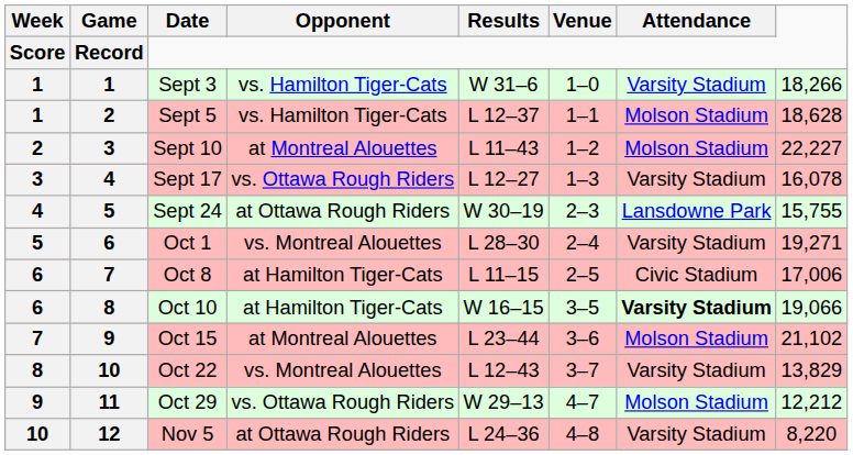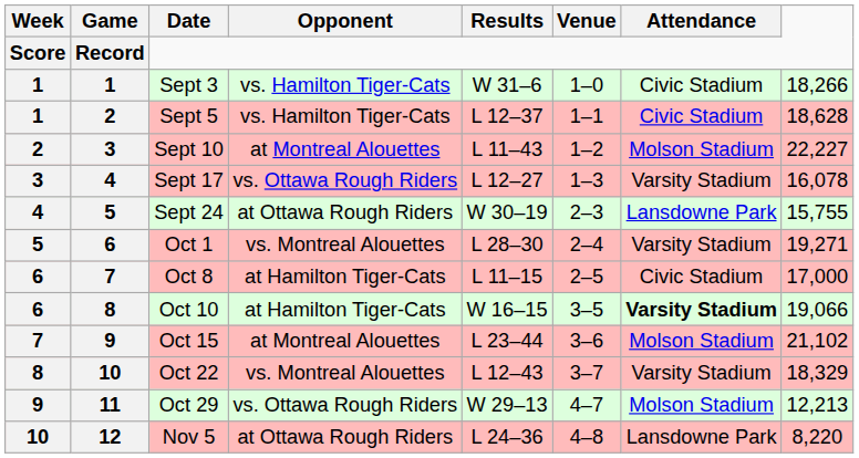Sept 3 | Attendance: Varsity Stadium -> Civic Stadium
Sept 5 | Attendance: Molson Stadium -> Civic Stadium
Oct 8 | column 8: 17,006 -> 17,000
Oct 22 | column 8: 13,829 -> 18,329
Oct 29 | column 8: 12,212 -> 12,213
Nov 5 | Attendance: Varsity Stadium -> Lansdowne Park
